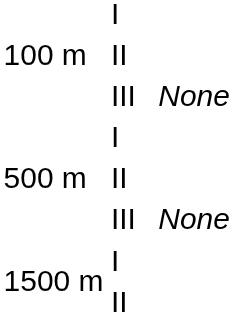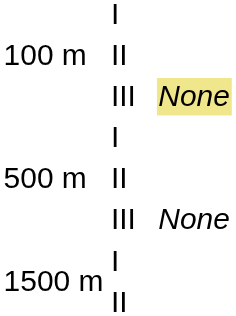100 m / III | column 3: no background -> khaki background
